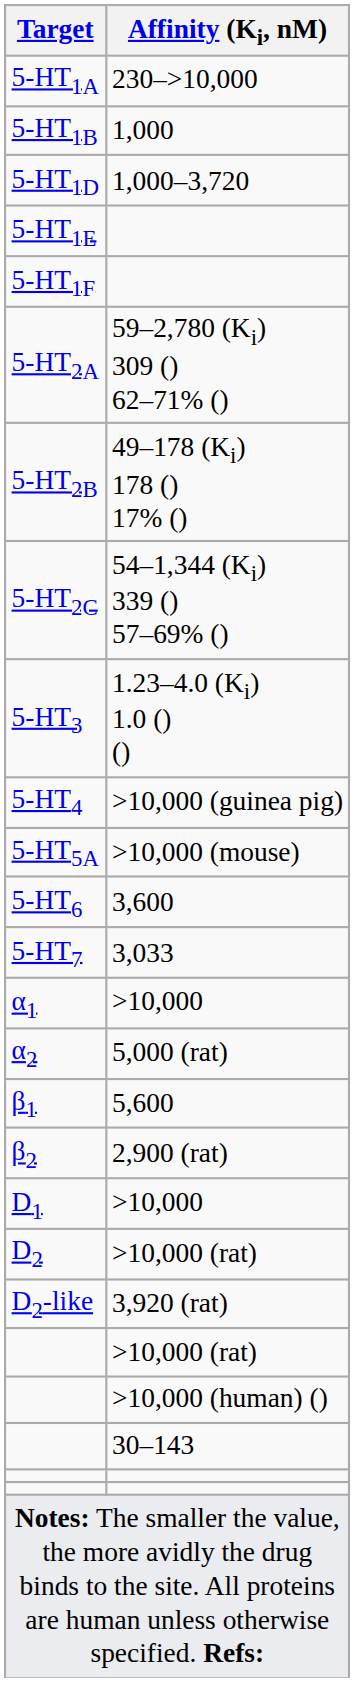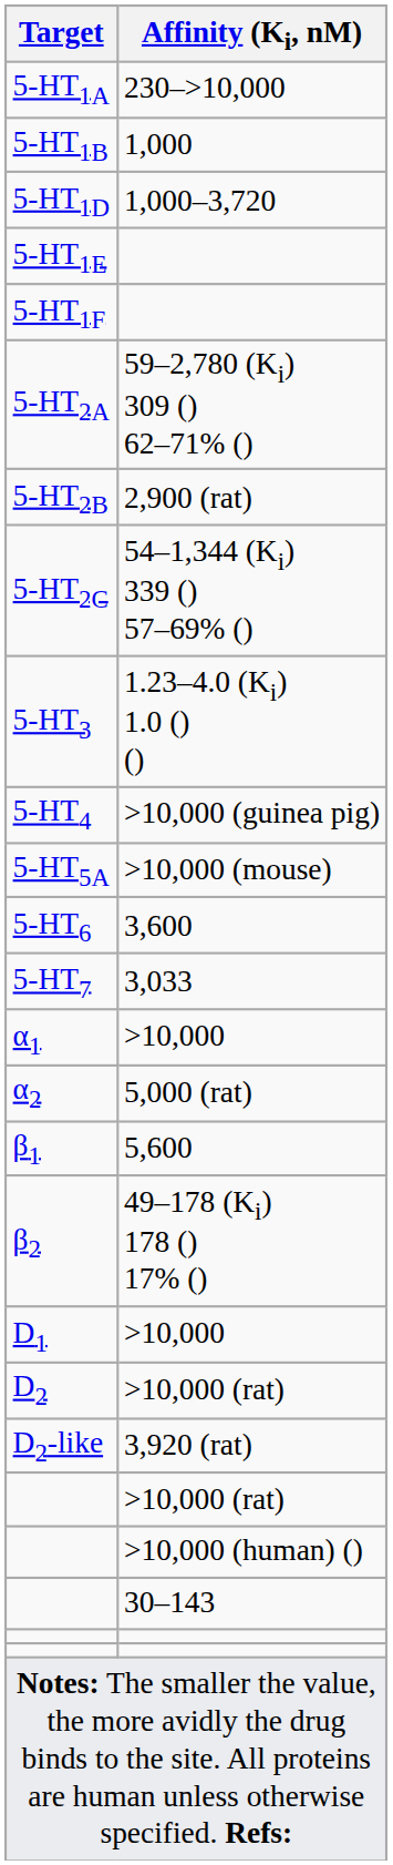row 8 | Affinity (Ki, nM): 49–178 (Ki) 178 () 17% () -> 2,900 (rat)
row 18 | Affinity (Ki, nM): 2,900 (rat) -> 49–178 (Ki) 178 () 17% ()
